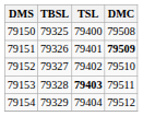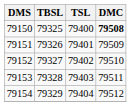79150 | DMC: normal -> bold
79151 | DMC: bold -> normal
79153 | TSL: bold -> normal
